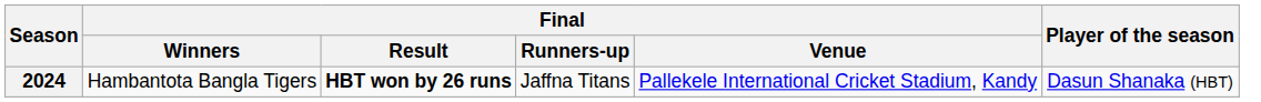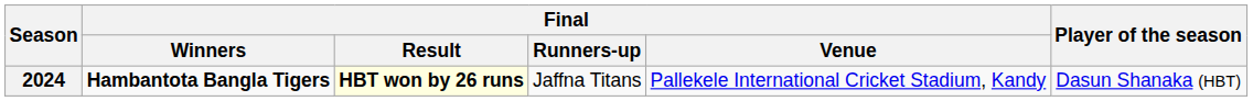2024 | Final / Winners: normal -> bold
2024 | Final / Result: no background -> lightyellow background
